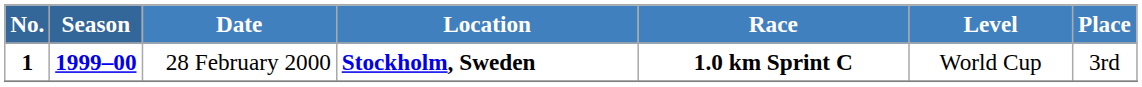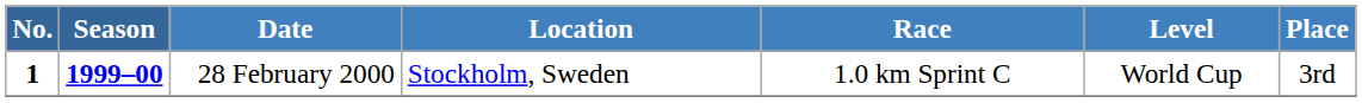28 February 2000 | Location: bold -> normal
28 February 2000 | Race: bold -> normal
